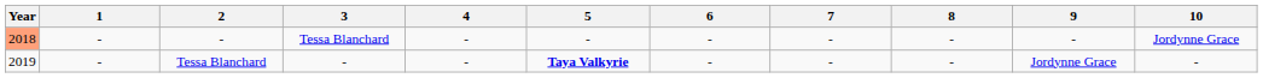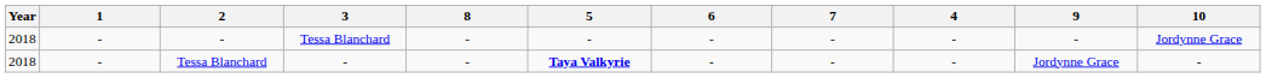columns swapped: 4 <-> 8
row 2 | Year: lightsalmon background -> no background
row 3 | Year: 2019 -> 2018
